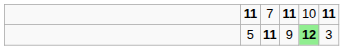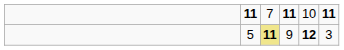row 2 | column 3: no background -> khaki background
row 2 | column 5: lightgreen background -> no background
